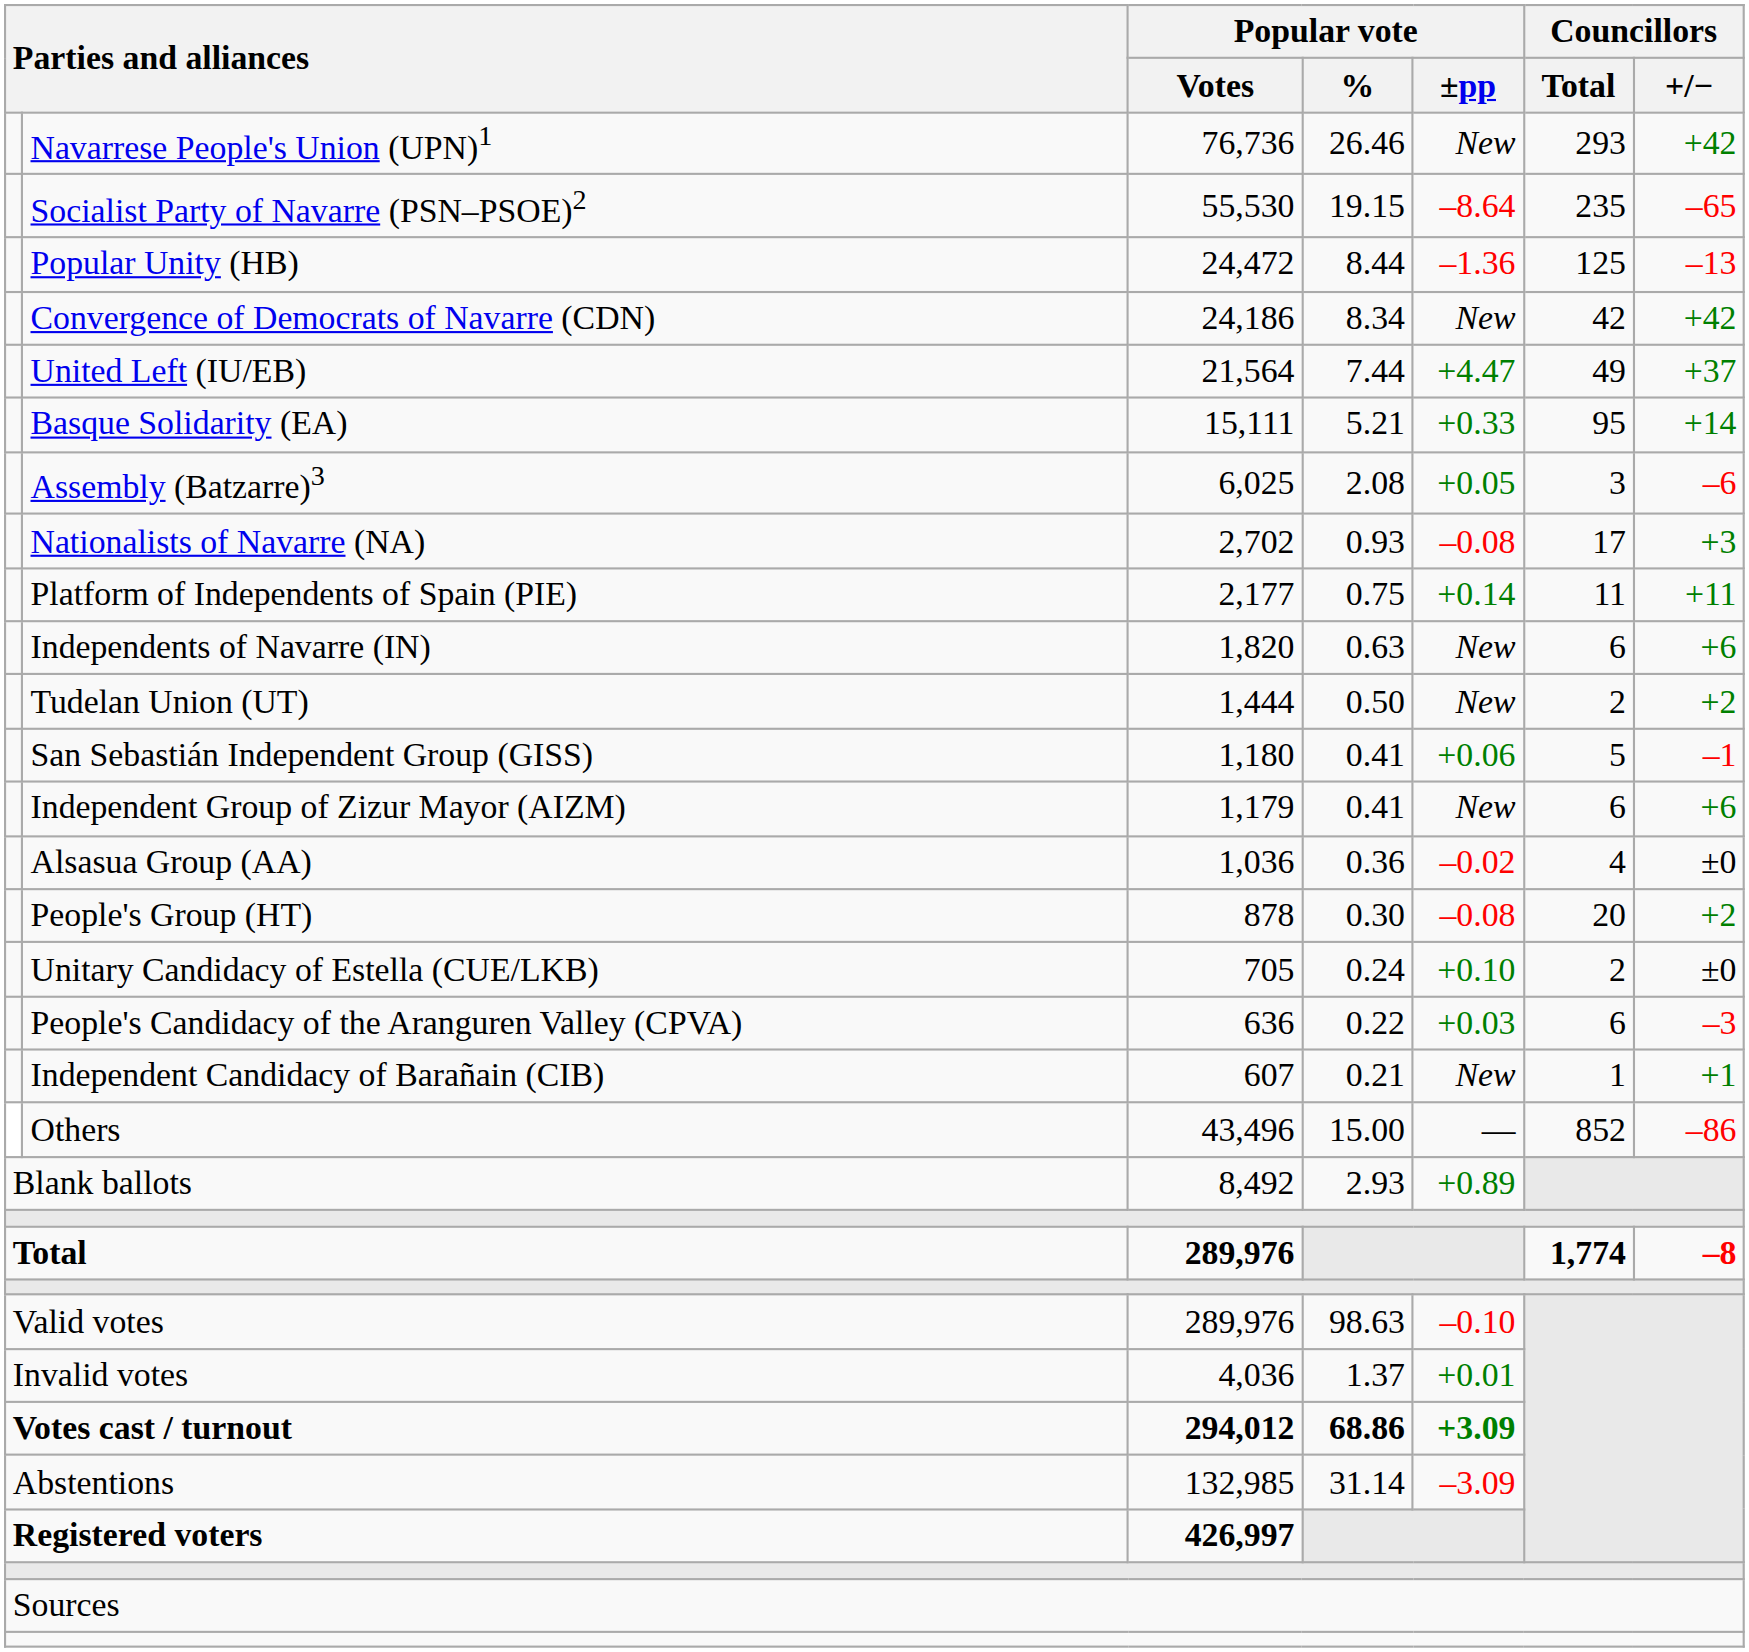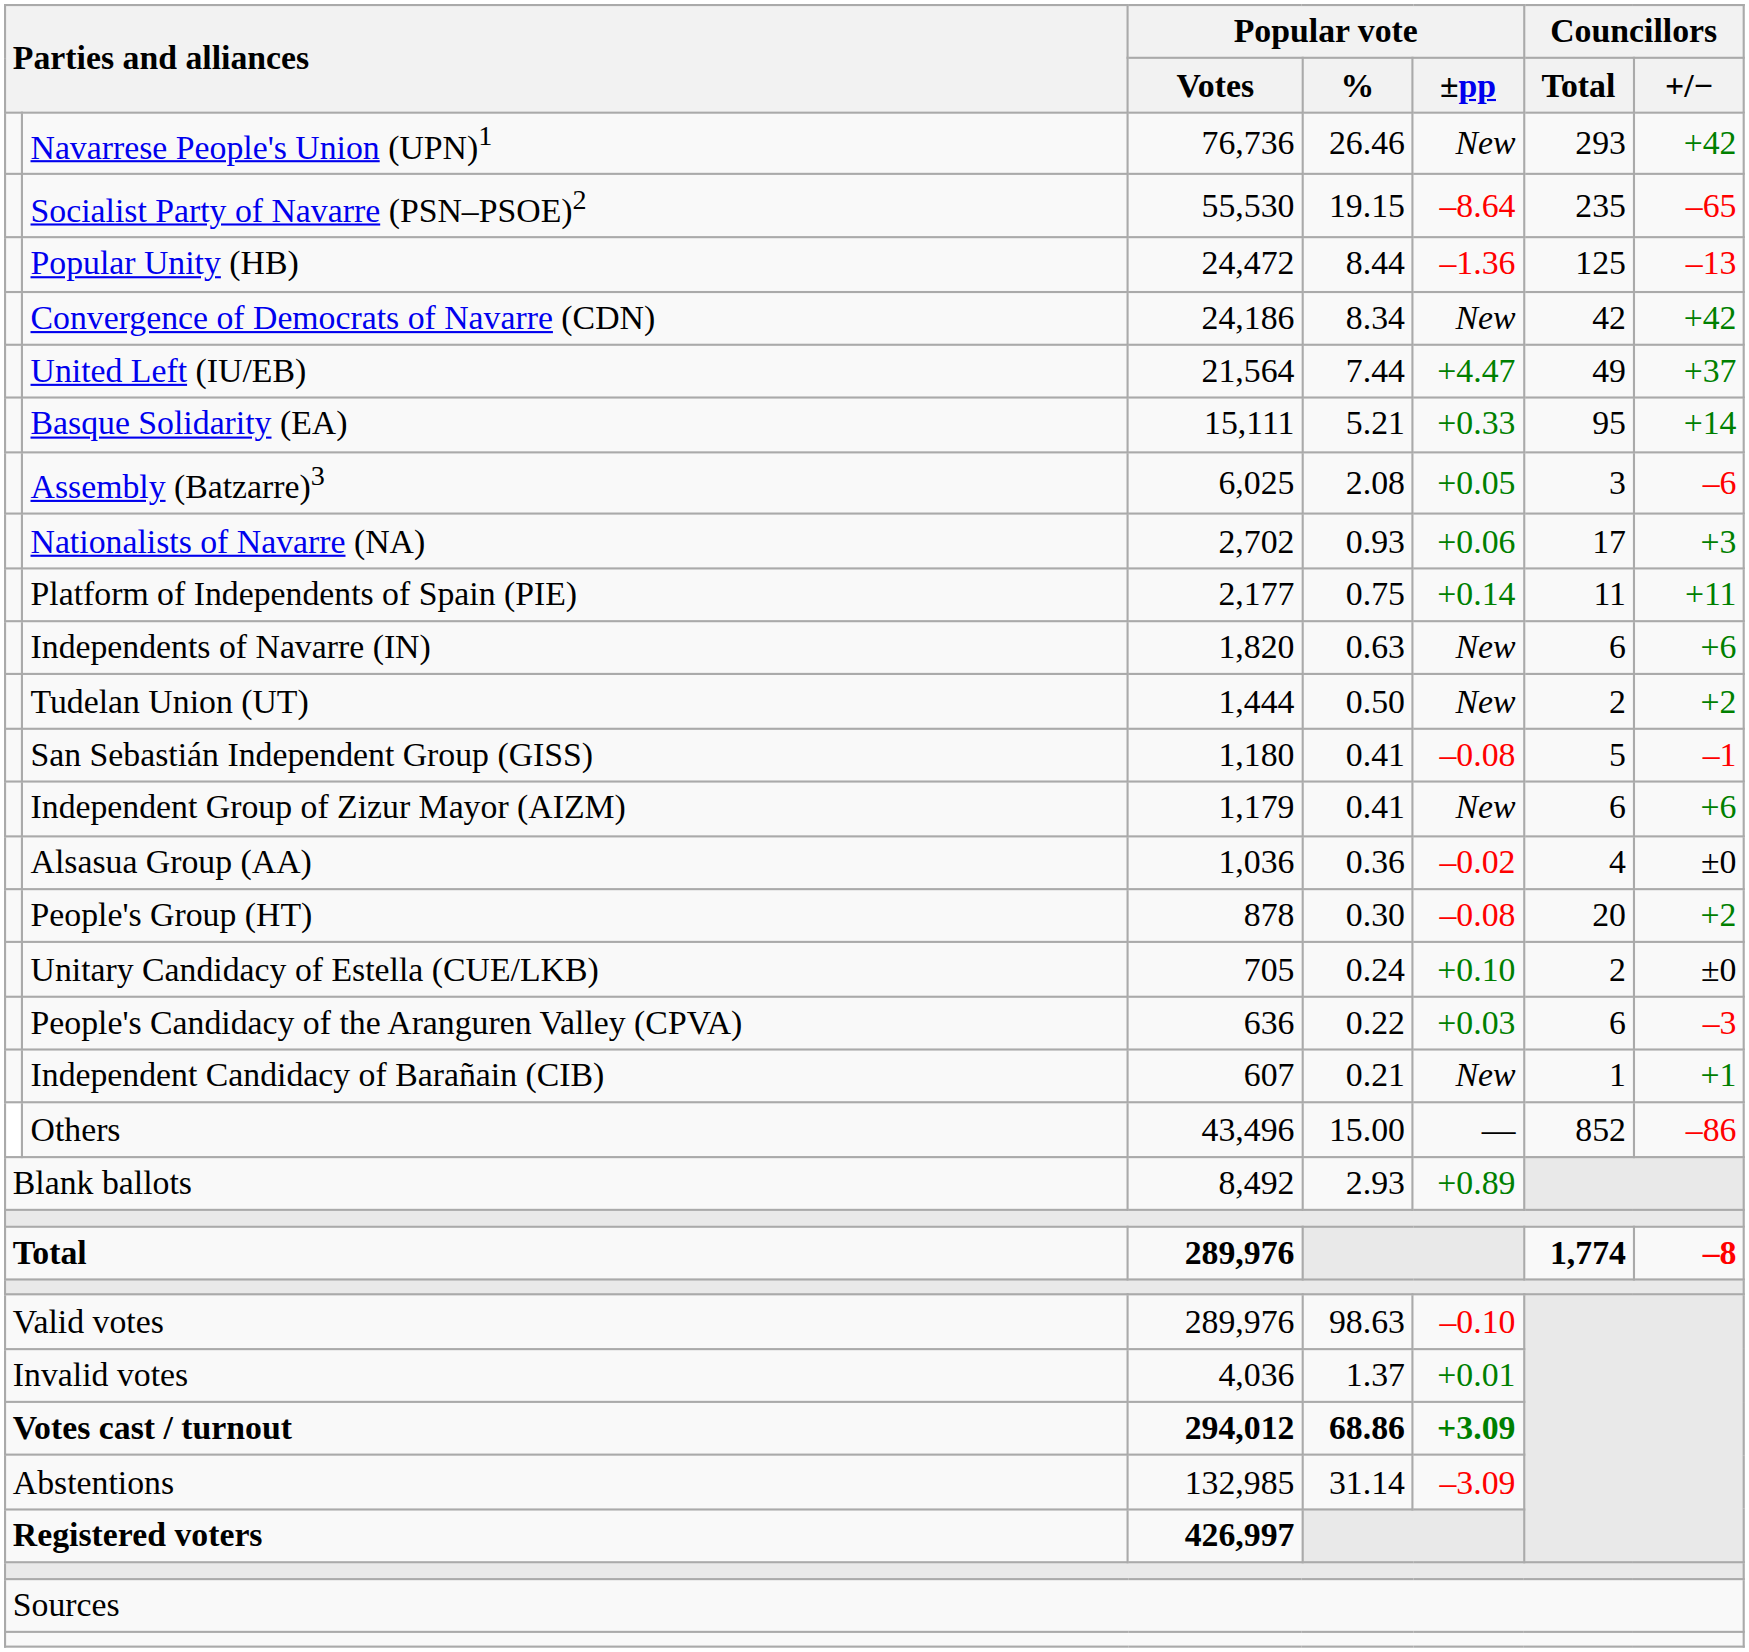Nationalists of Navarre (NA) | Popular vote / ±pp: –0.08 -> +0.06
San Sebastián Independent Group (GISS) | Popular vote / ±pp: +0.06 -> –0.08
